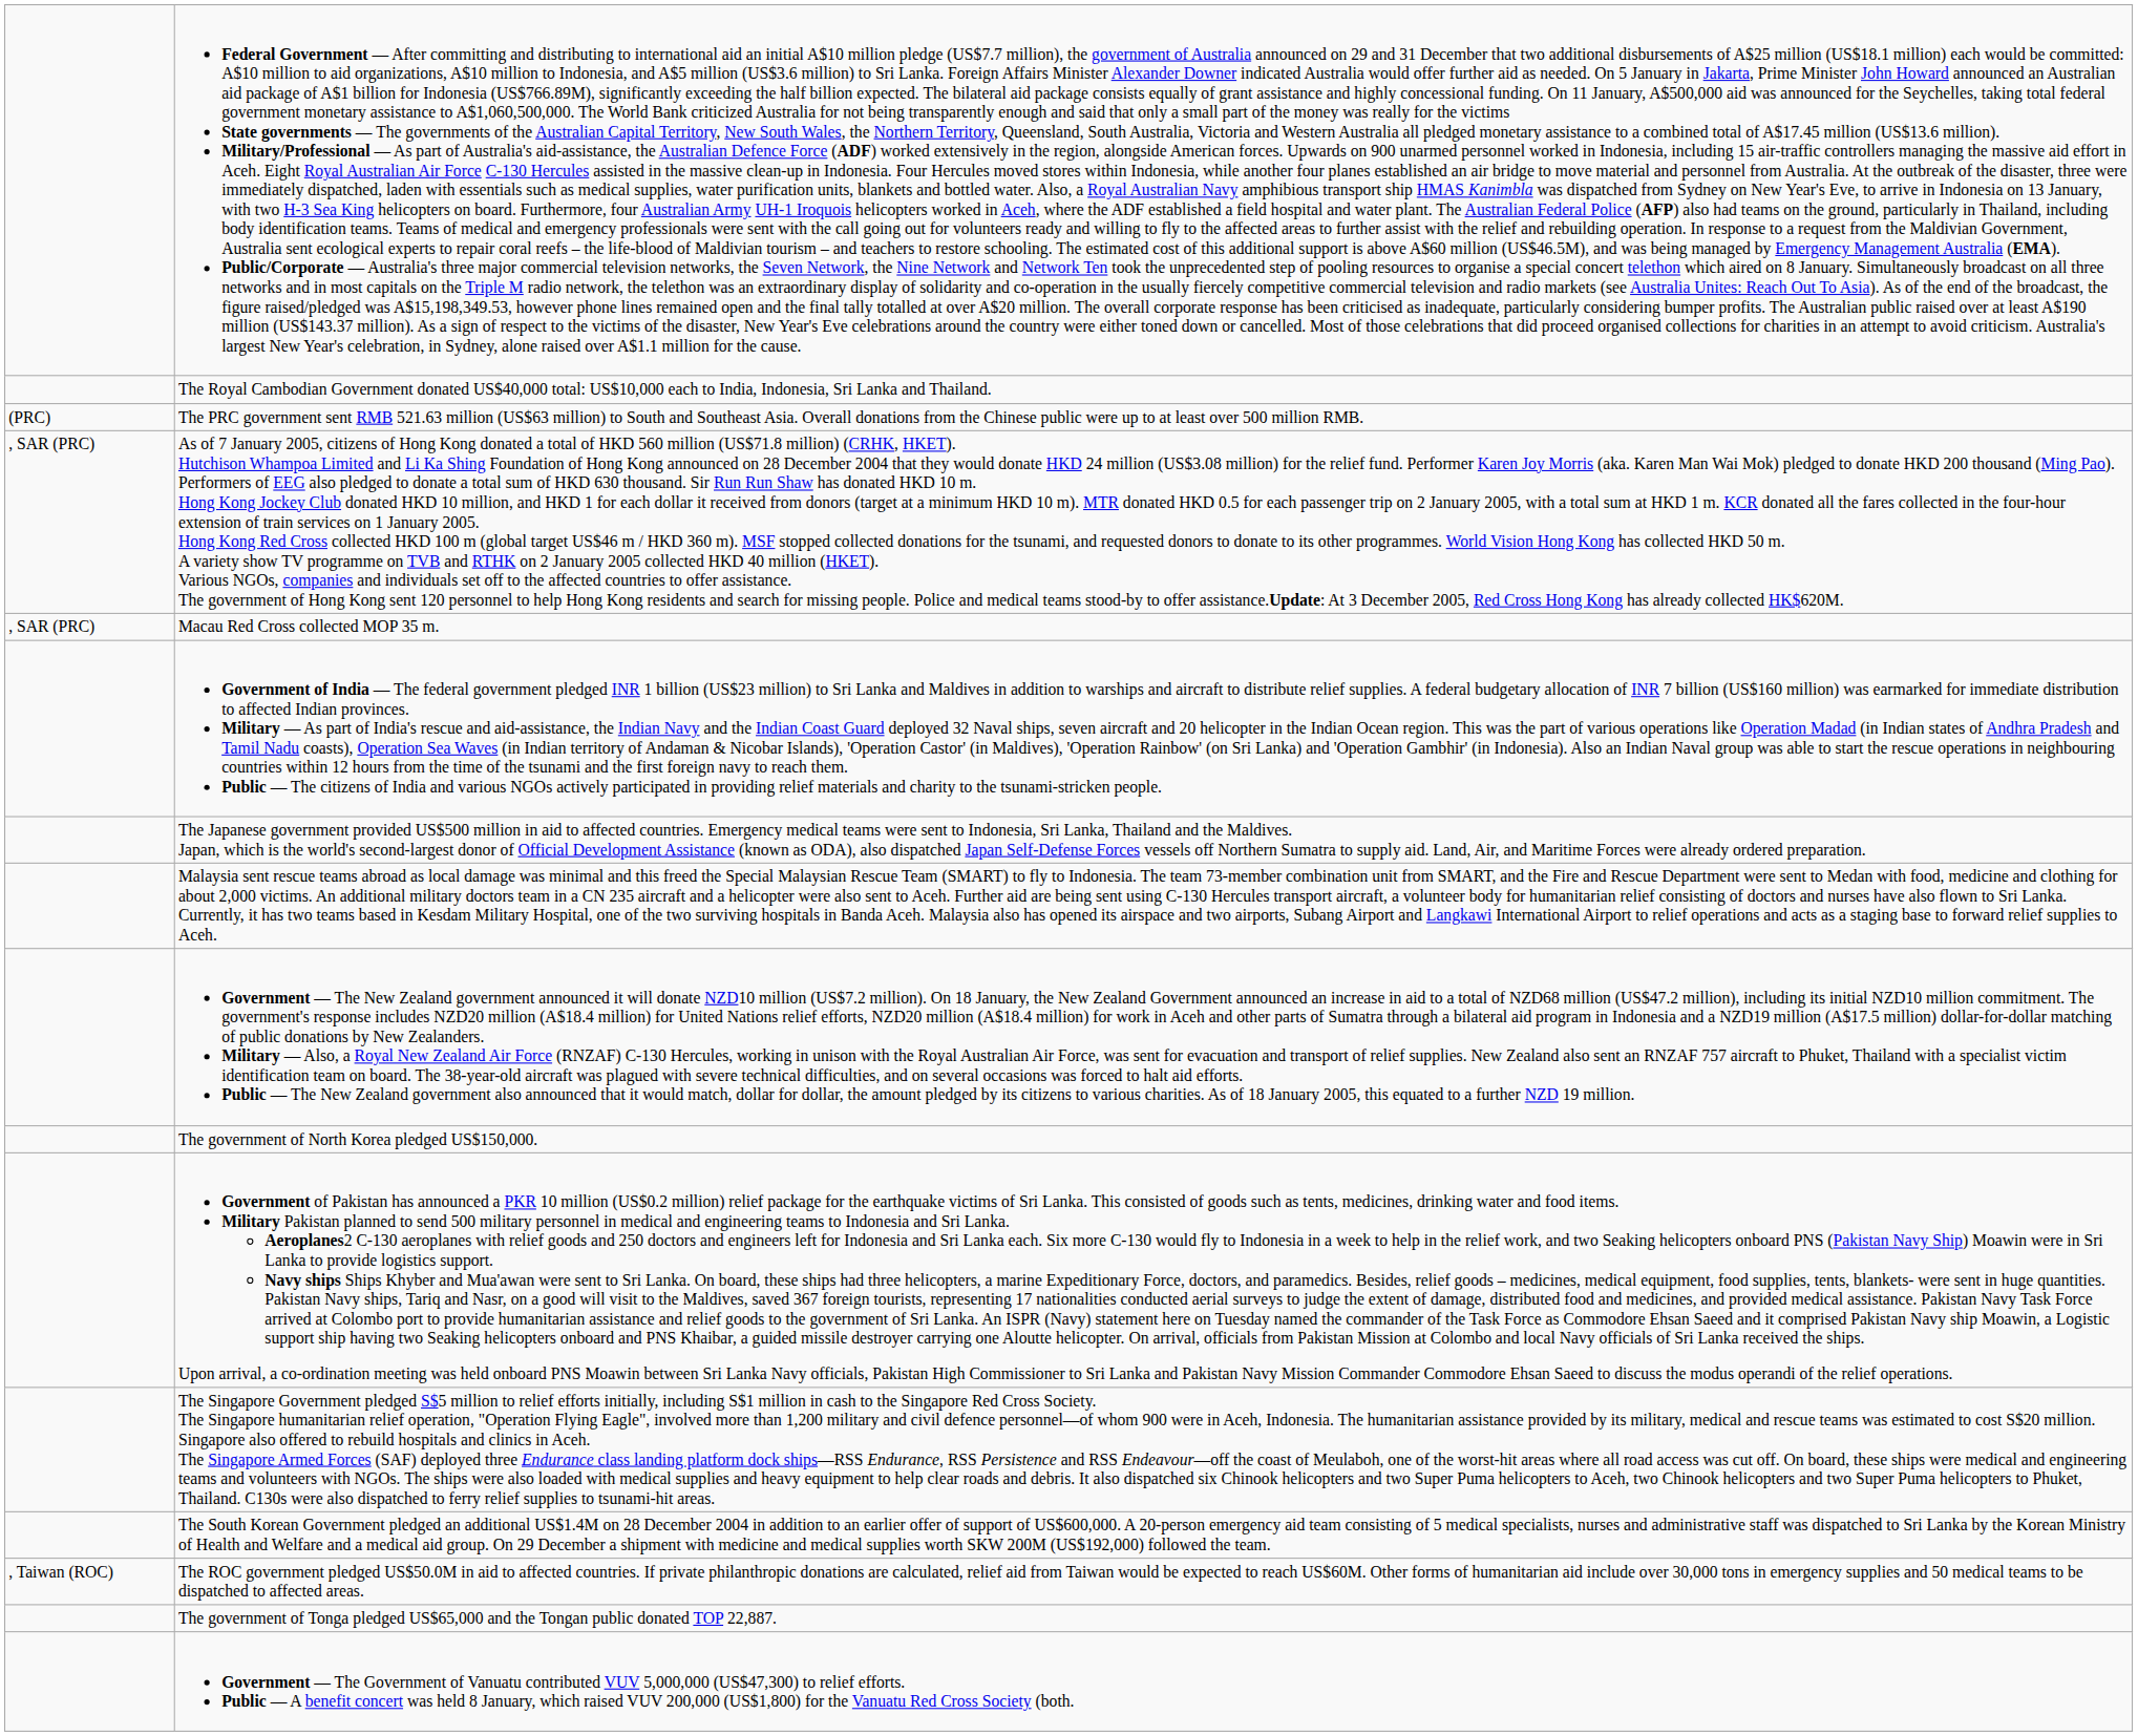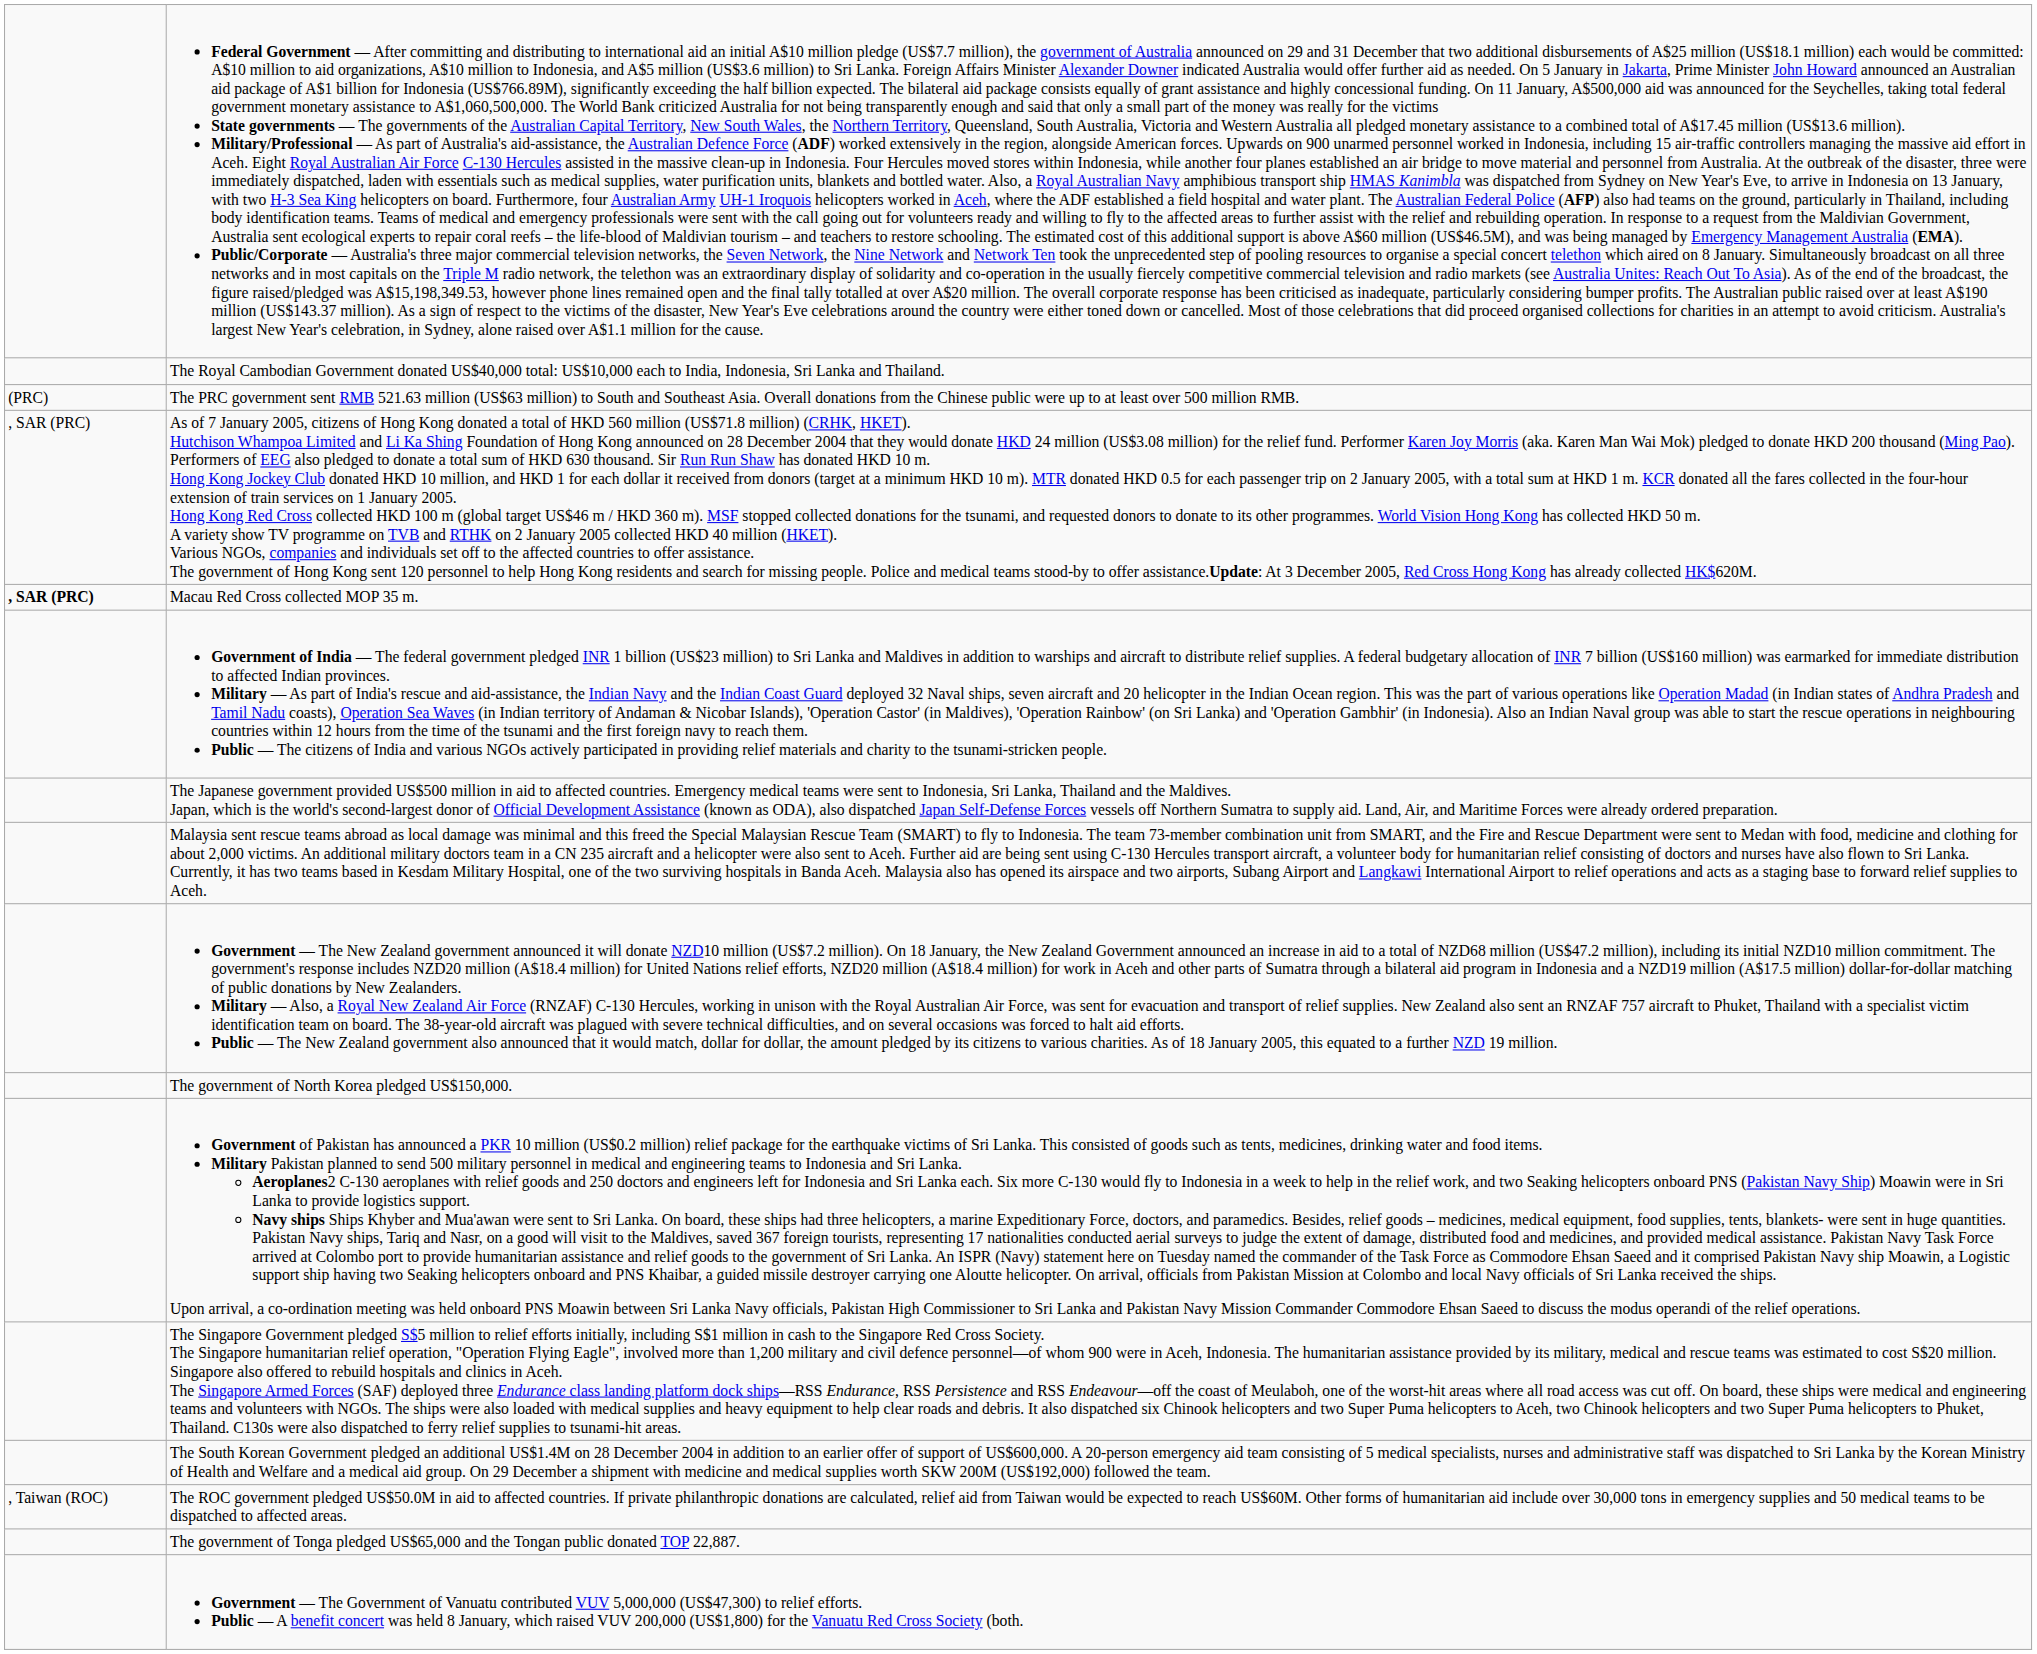Macau Red Cross collected MOP 35 m. | column 1: normal -> bold
